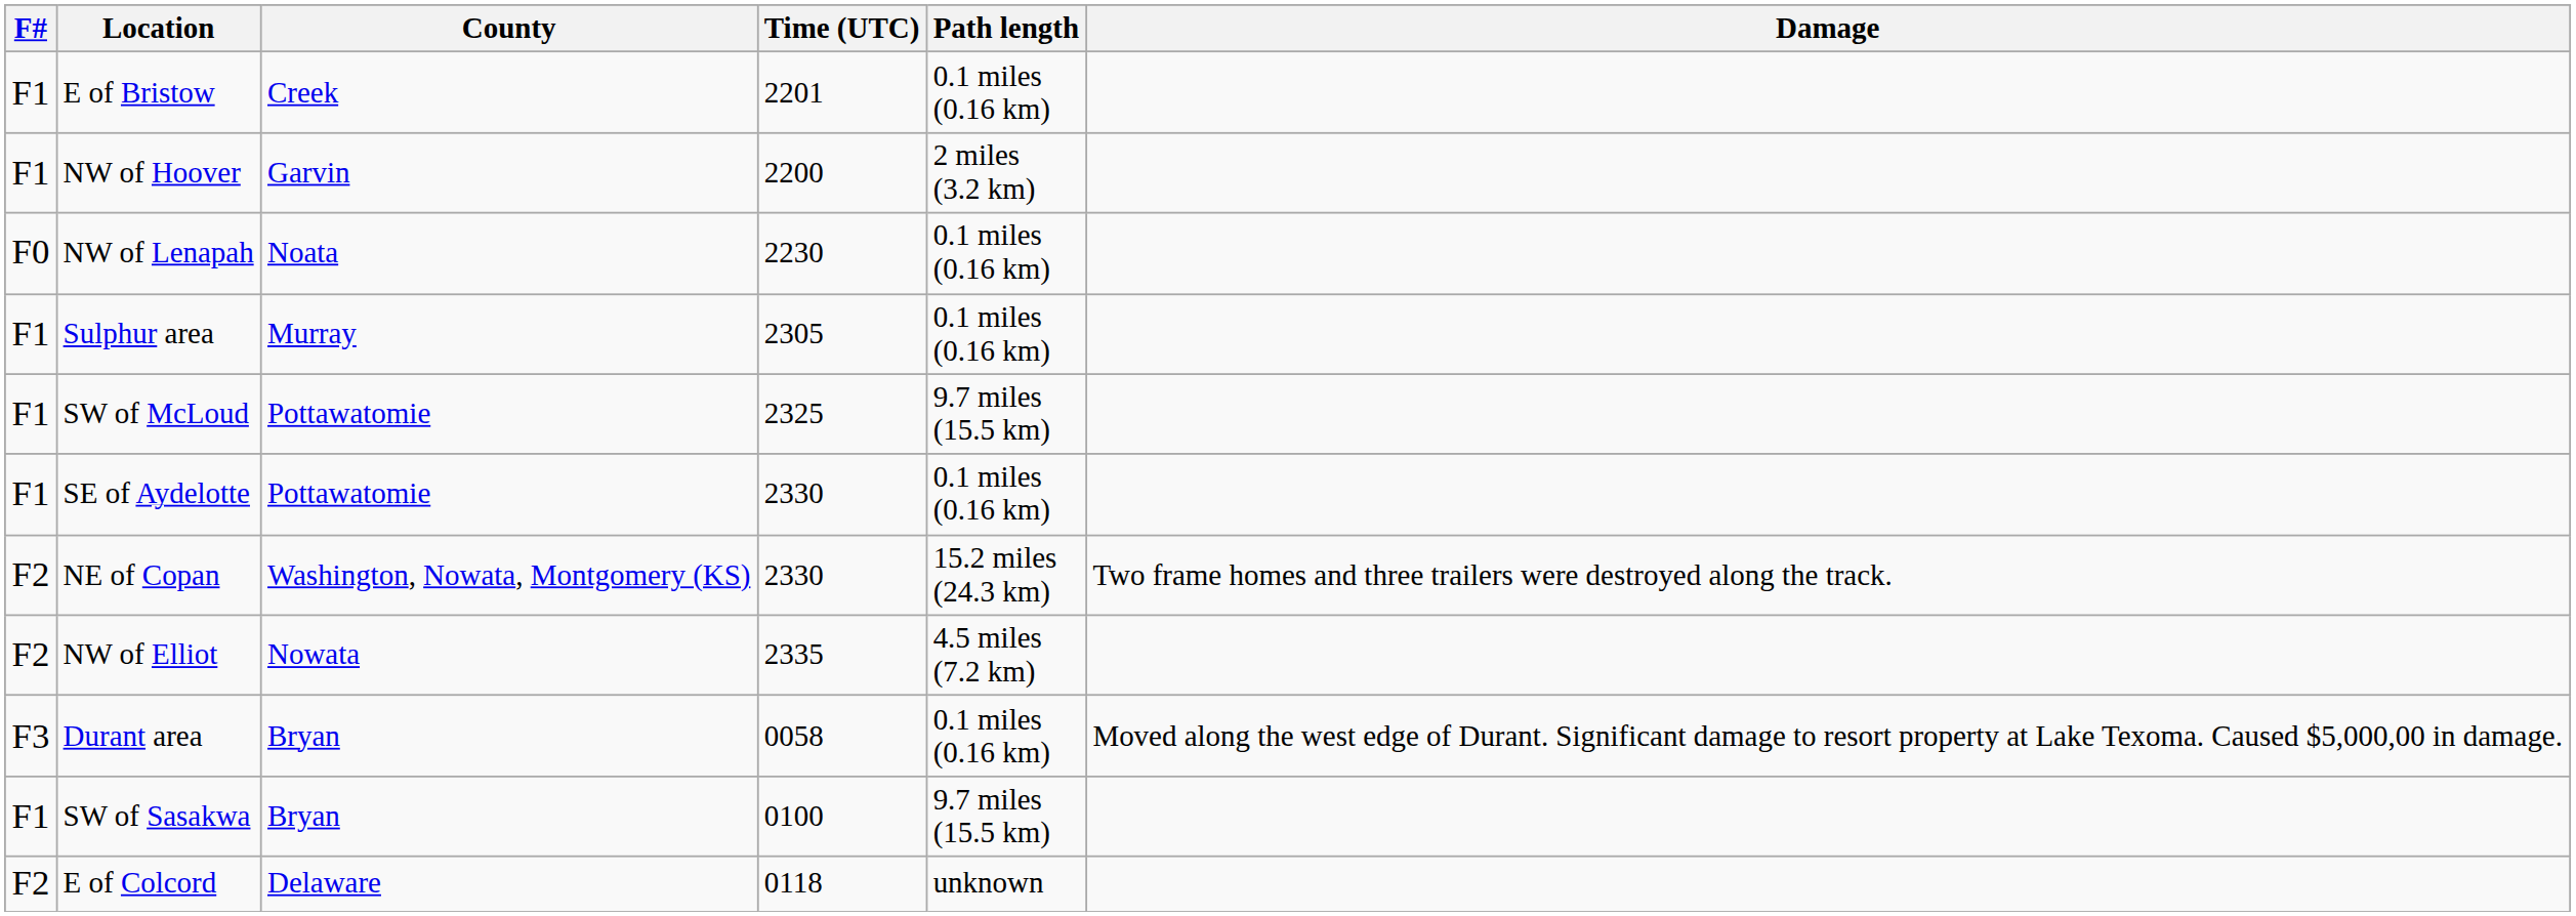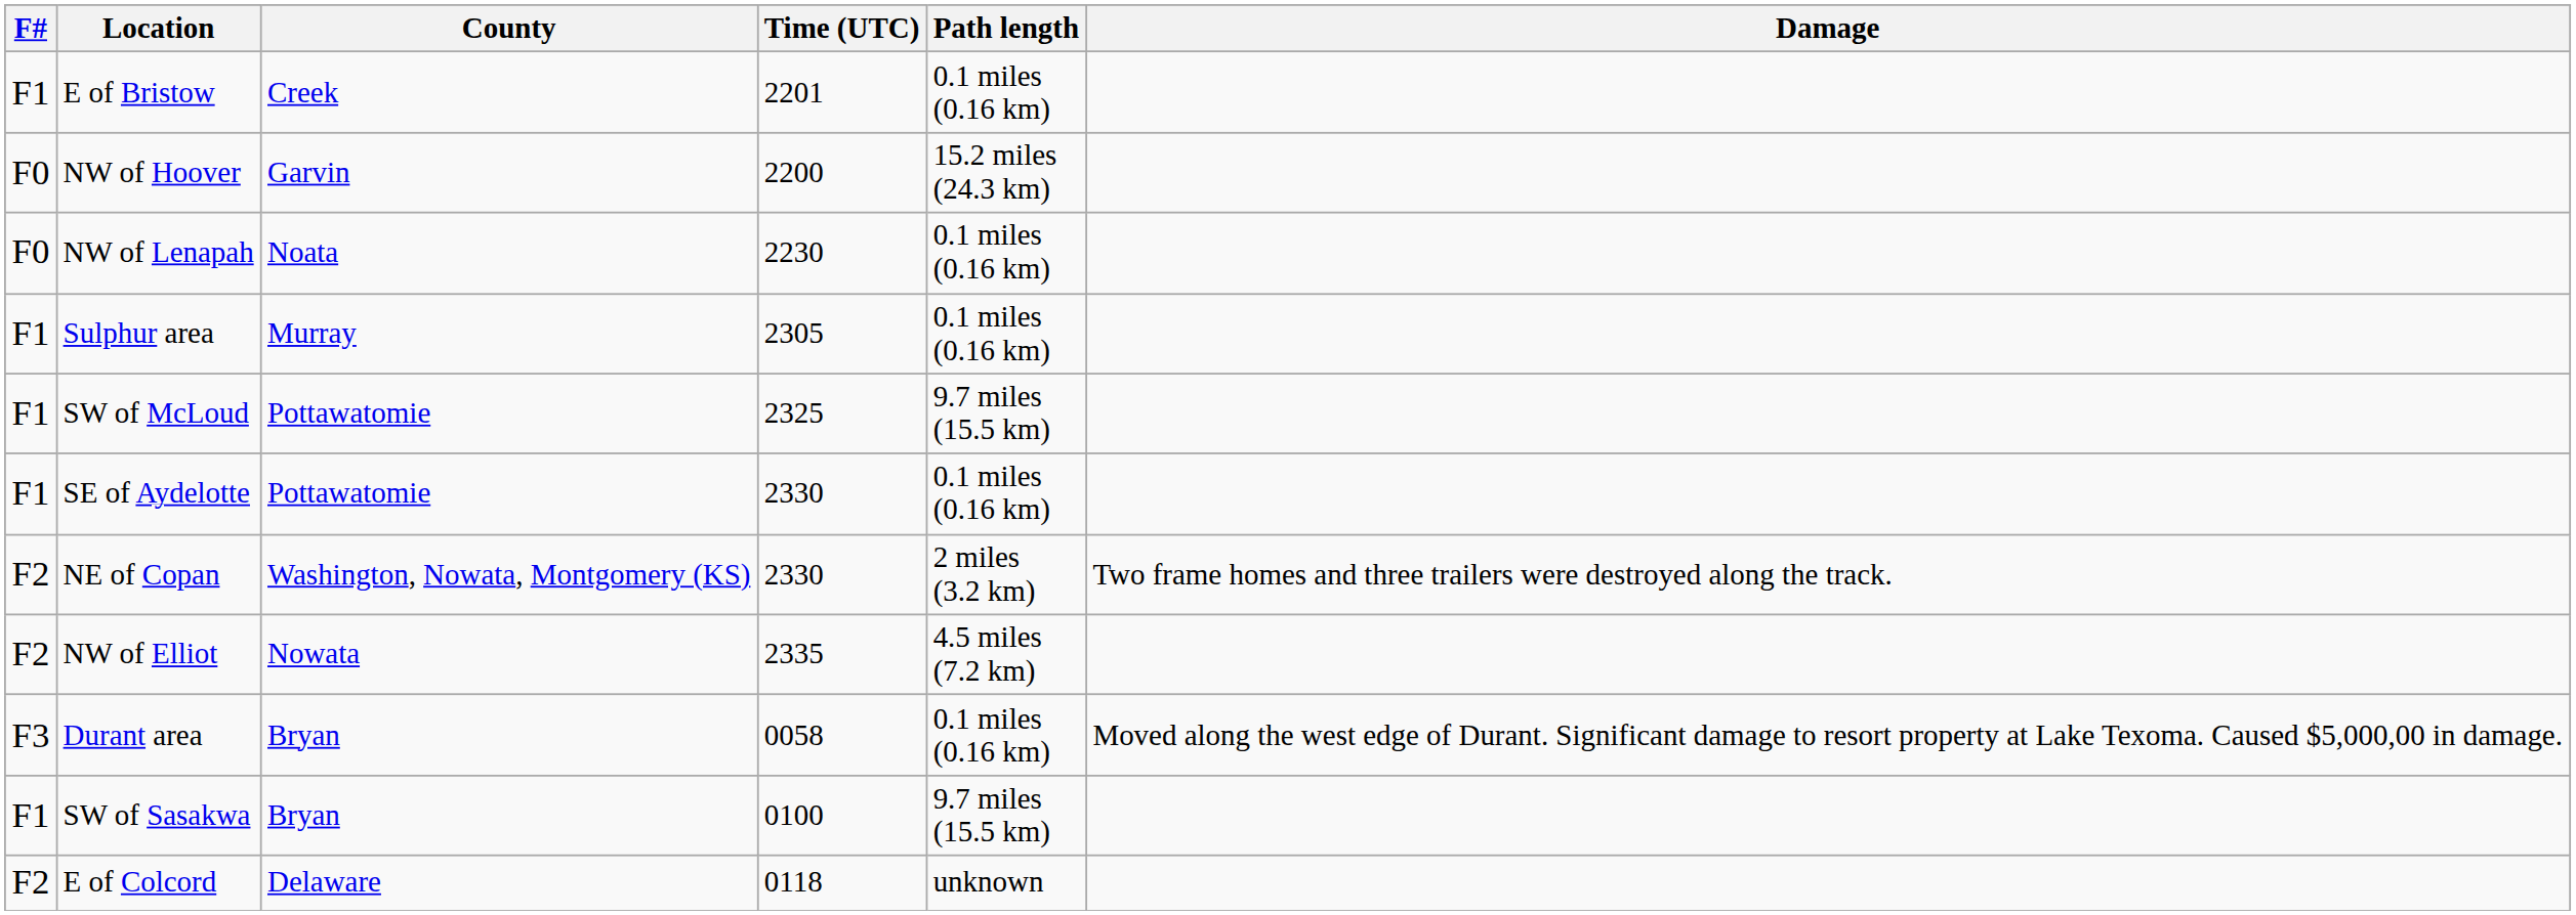NW of Hoover | F#: F1 -> F0
NW of Hoover | Path length: 2 miles (3.2 km) -> 15.2 miles (24.3 km)
NE of Copan | Path length: 15.2 miles (24.3 km) -> 2 miles (3.2 km)
